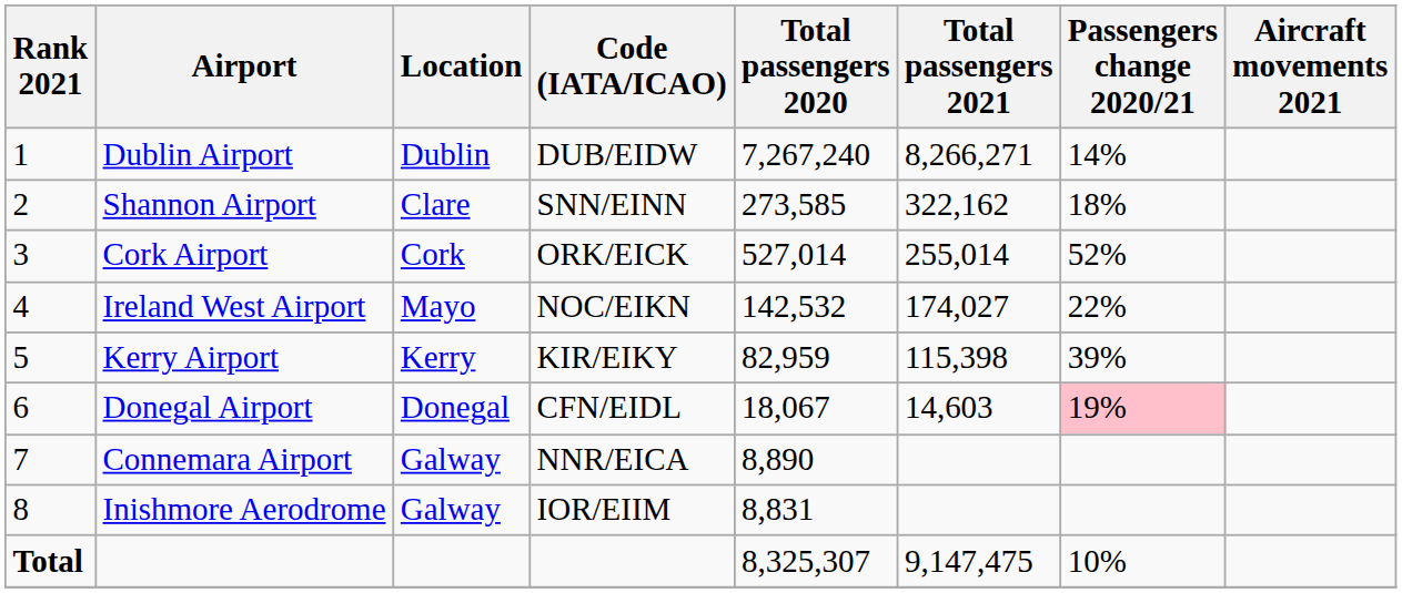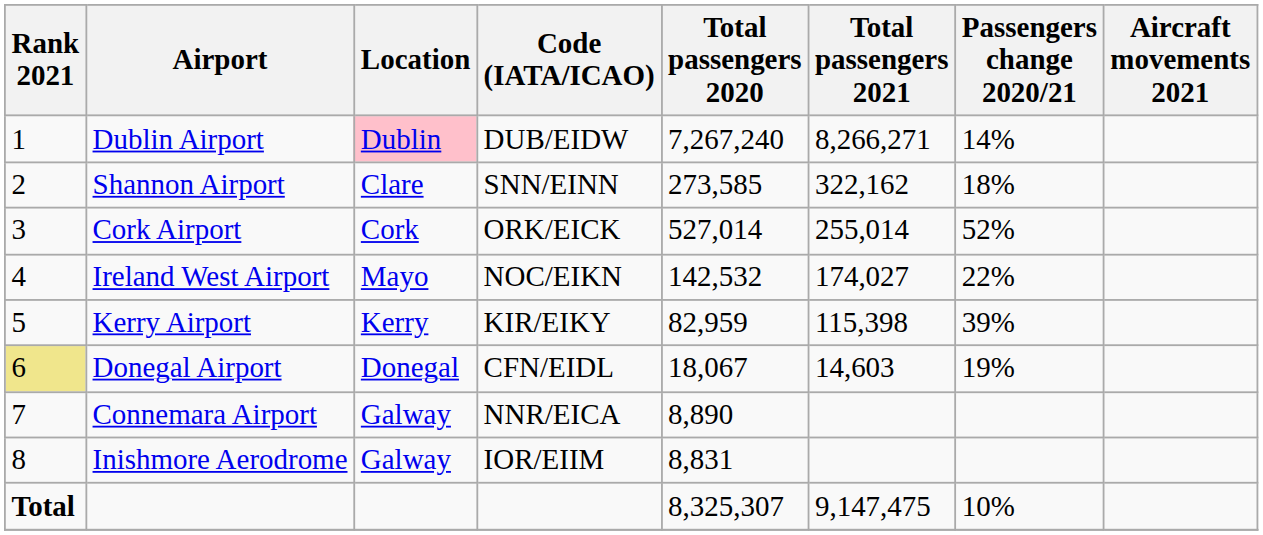Dublin Airport | Location: no background -> pink background
Donegal Airport | Rank 2021: no background -> khaki background
Donegal Airport | Passengers change 2020/21: pink background -> no background
